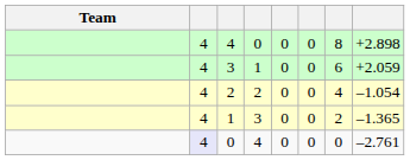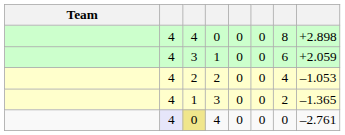row 4 | column 8: –1.054 -> –1.053
row 6 | column 3: no background -> khaki background
